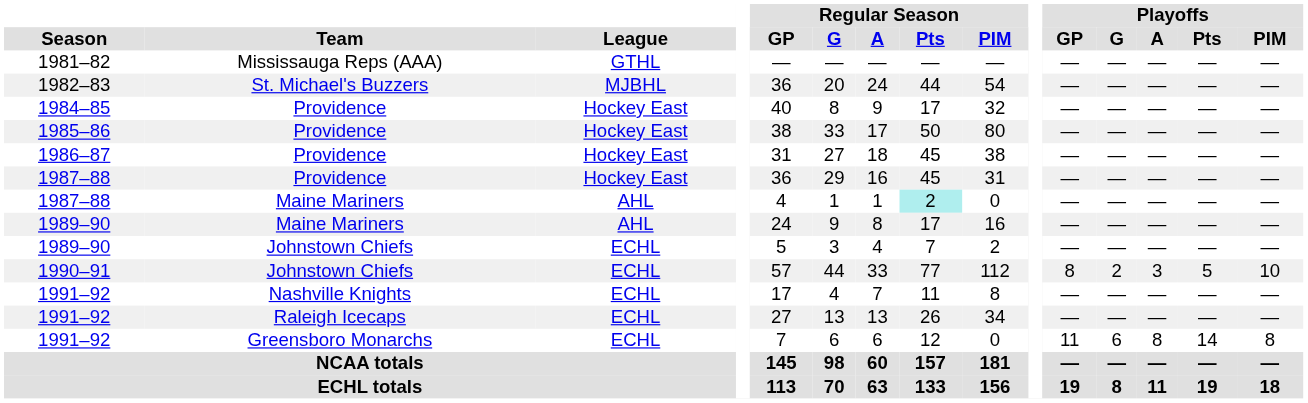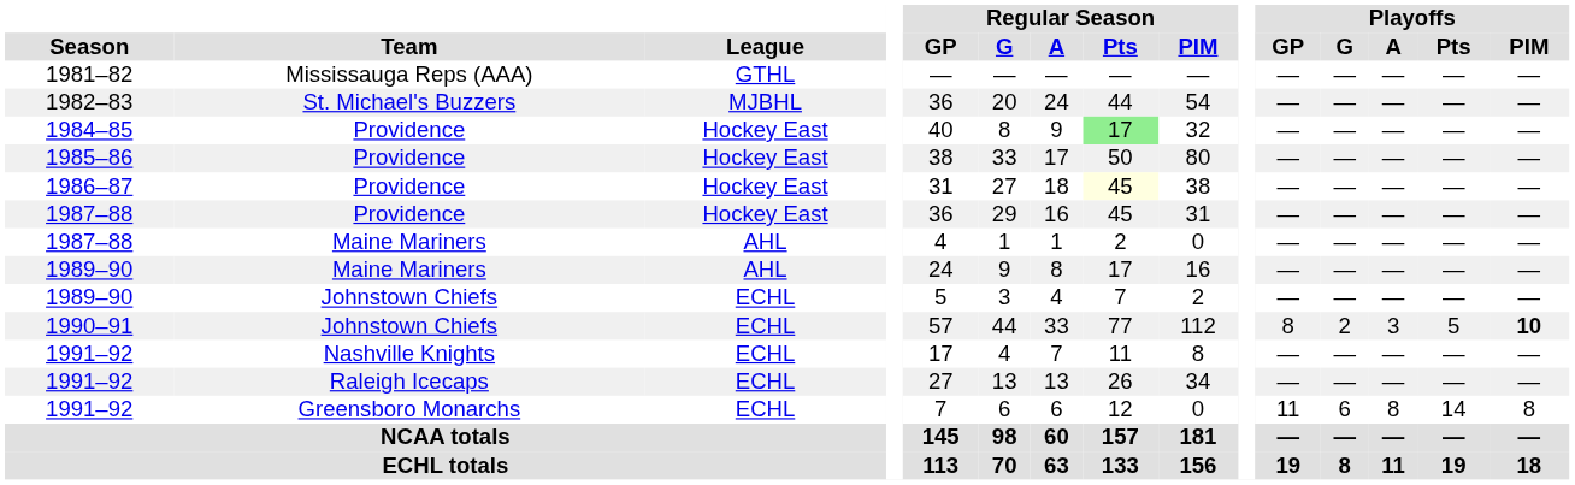1984–85 | Regular Season / Pts: no background -> lightgreen background
1986–87 | Regular Season / Pts: no background -> lightyellow background
1987–88 / Maine Mariners | Regular Season / Pts: paleturquoise background -> no background
1990–91 | Playoffs / PIM: normal -> bold
